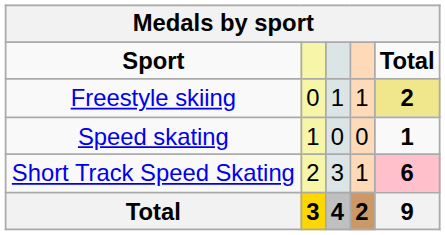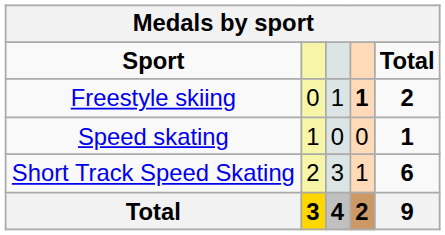Freestyle skiing | column 4: normal -> bold
Freestyle skiing | Total: khaki background -> no background
Short Track Speed Skating | Total: pink background -> no background
